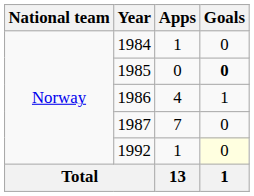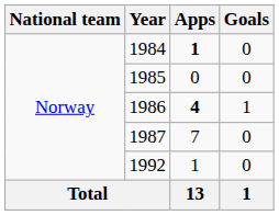1984 | Apps: normal -> bold
1985 | Goals: bold -> normal
1986 | Apps: normal -> bold
1992 | Goals: lightyellow background -> no background
